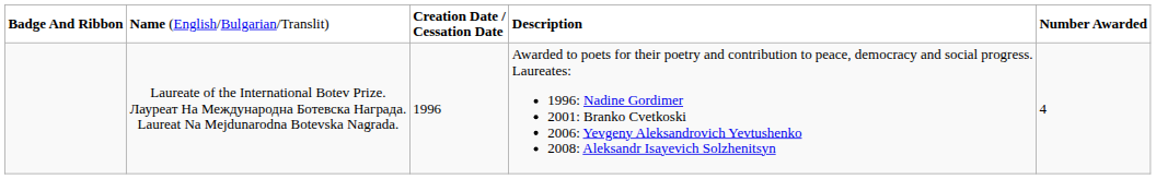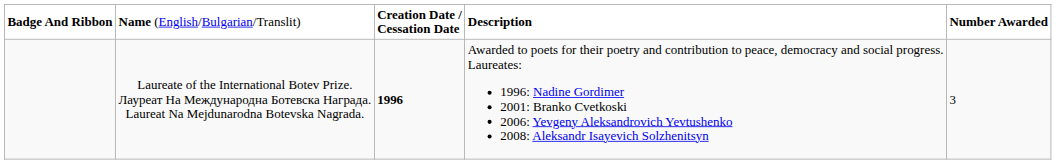row 2 | column 3: normal -> bold
row 2 | column 5: 4 -> 3
